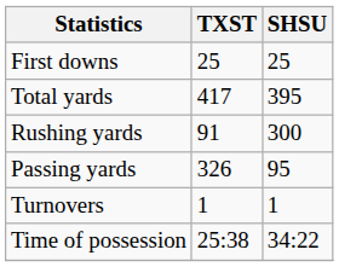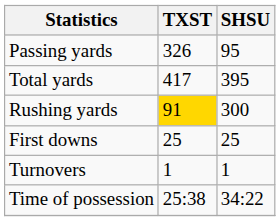rows swapped: First downs <-> Passing yards
Rushing yards | TXST: no background -> gold background
